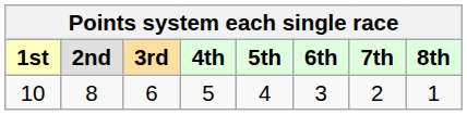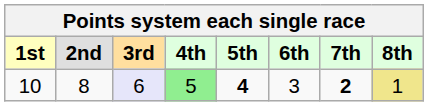10 | 3rd: no background -> lavender background
10 | 4th: no background -> lightgreen background
10 | 5th: normal -> bold
10 | 7th: normal -> bold
10 | 8th: no background -> khaki background
